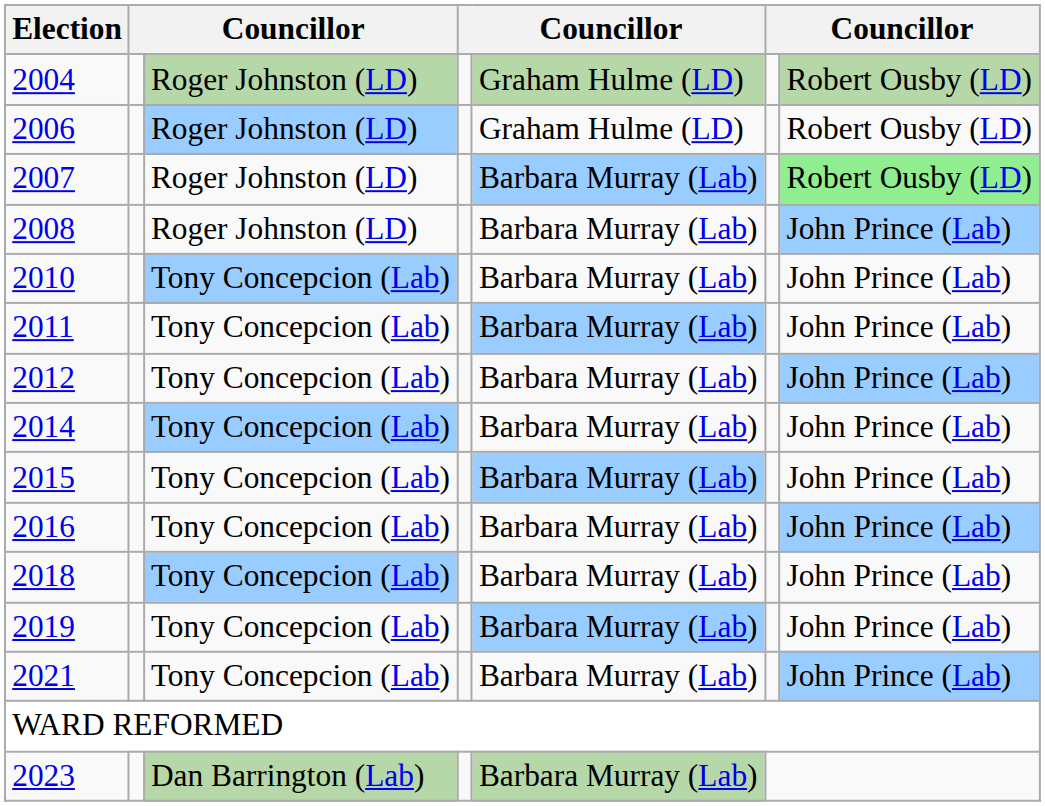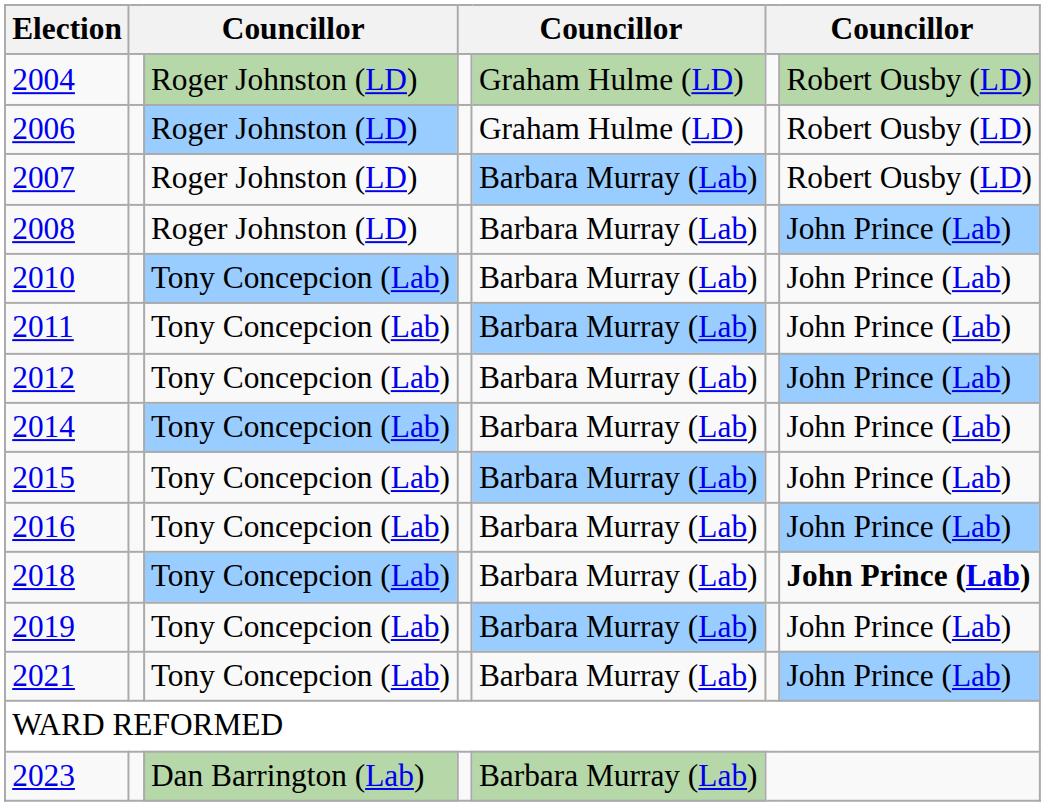2007 | column 7: lightgreen background -> no background
2018 | column 7: normal -> bold
